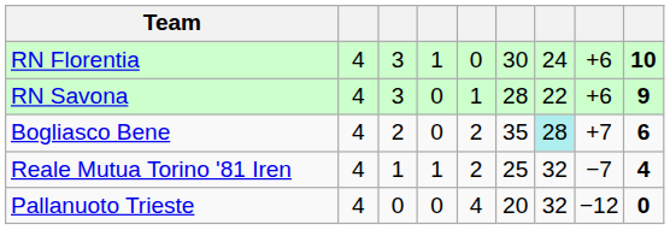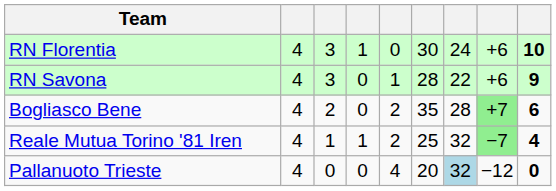Bogliasco Bene | column 7: paleturquoise background -> no background
Bogliasco Bene | column 8: no background -> lightgreen background
Reale Mutua Torino '81 Iren | column 8: no background -> lightgreen background
Pallanuoto Trieste | column 7: no background -> lightblue background
